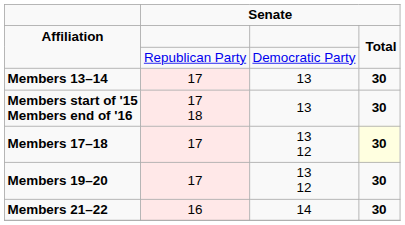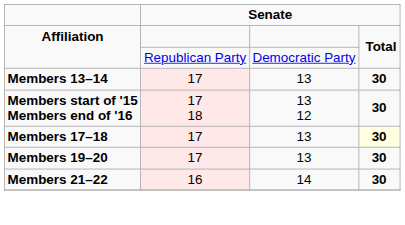Members start of '15 Members end of '16 | column 3: 13 -> 13 12
Members 17–18 | column 3: 13 12 -> 13
Members 19–20 | column 3: 13 12 -> 13
